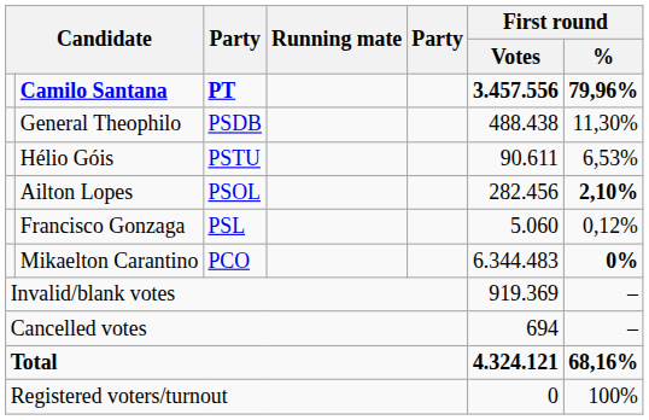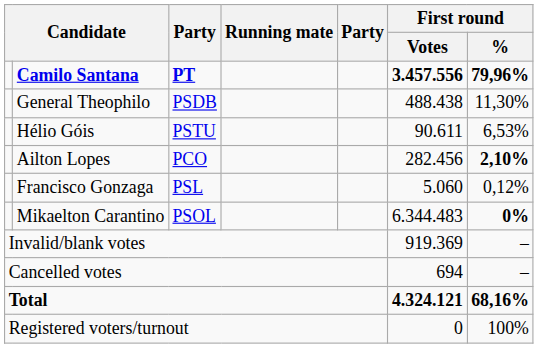Ailton Lopes | column 3: PSOL -> PCO
Mikaelton Carantino | column 3: PCO -> PSOL
